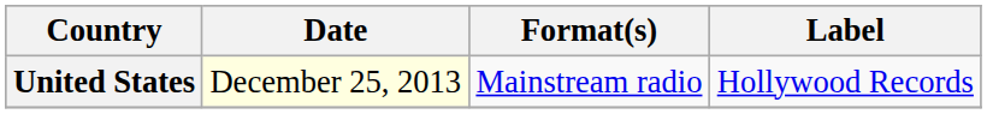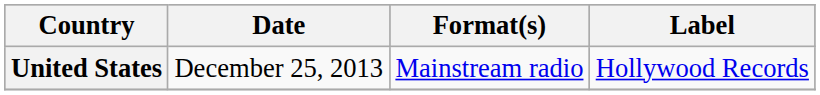United States | Date: lightyellow background -> no background
